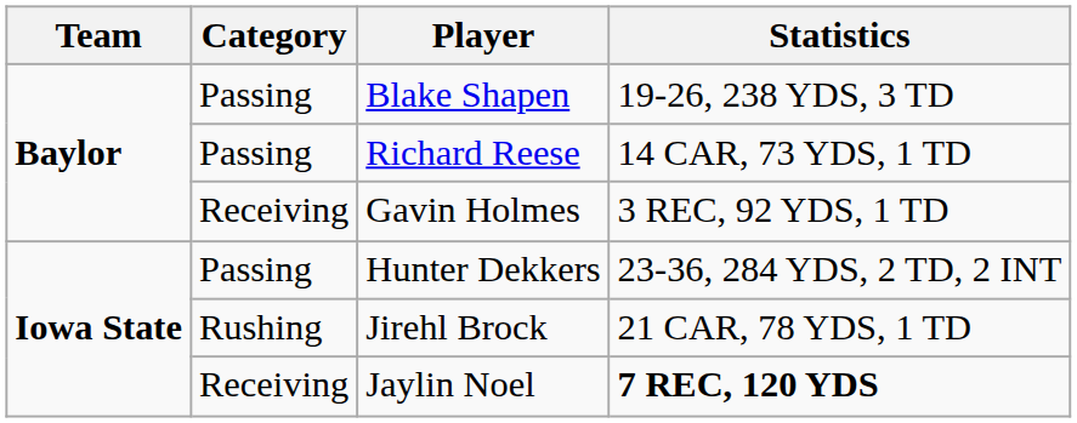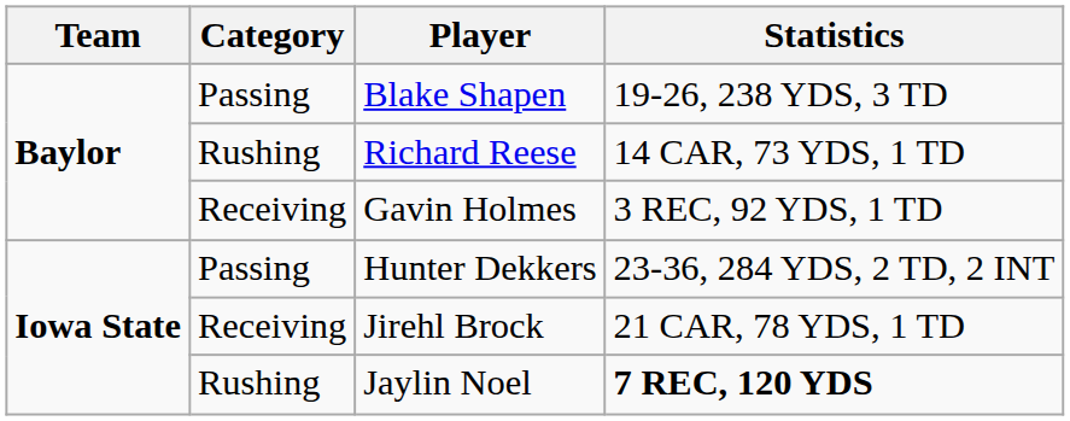Richard Reese | Category: Passing -> Rushing
Jirehl Brock | Category: Rushing -> Receiving
Jaylin Noel | Category: Receiving -> Rushing
